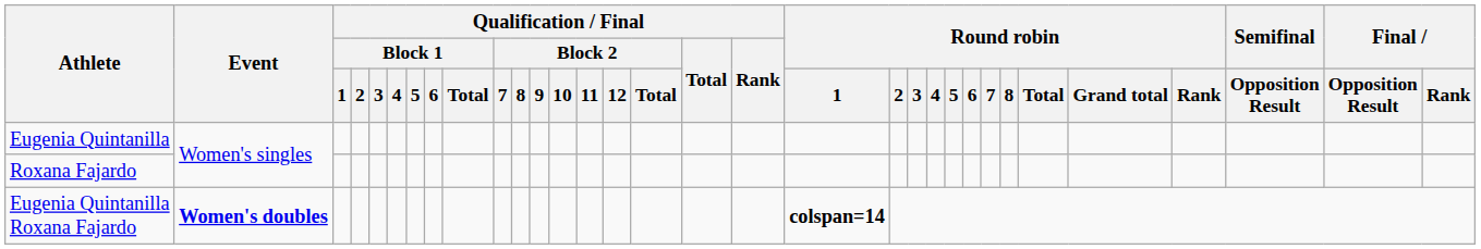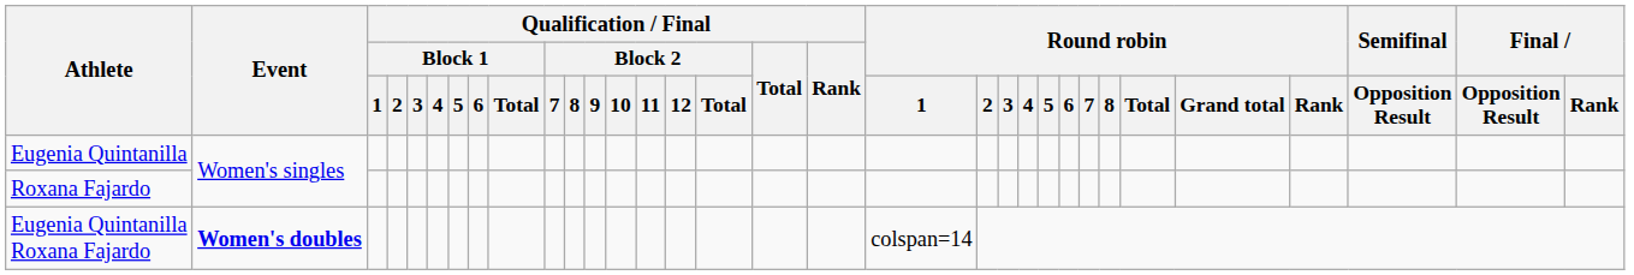Eugenia Quintanilla Roxana Fajardo | Round robin / 1: bold -> normal
